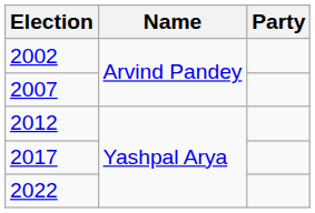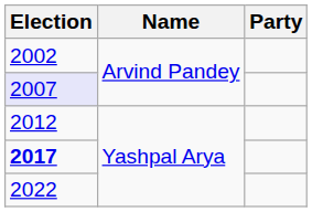2007 | Election: no background -> lavender background
2017 | Election: normal -> bold
